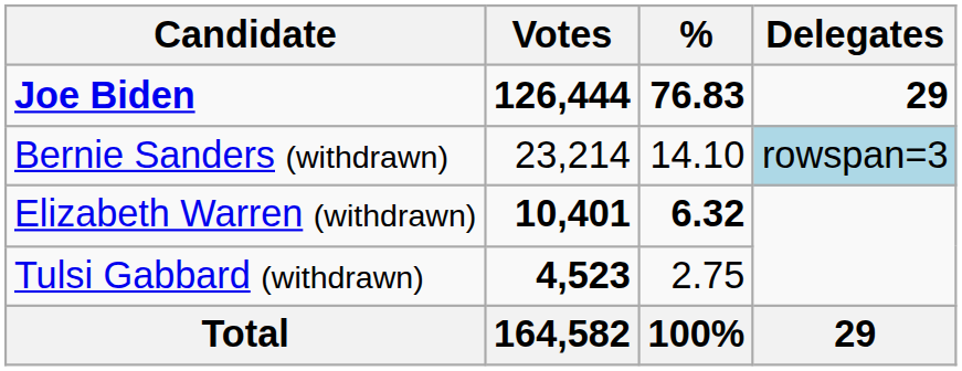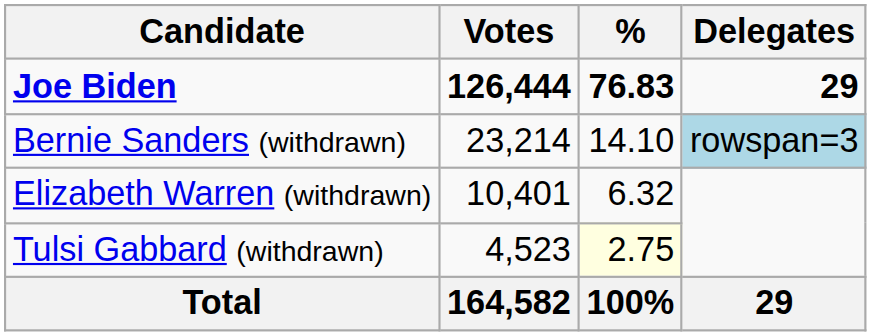Elizabeth Warren (withdrawn) | Votes: bold -> normal
Elizabeth Warren (withdrawn) | %: bold -> normal
Tulsi Gabbard (withdrawn) | Votes: bold -> normal
Tulsi Gabbard (withdrawn) | %: no background -> lightyellow background
